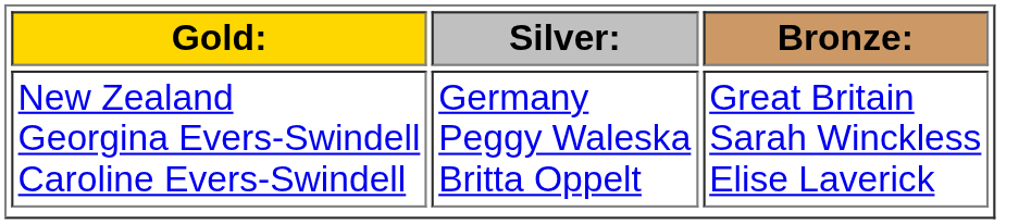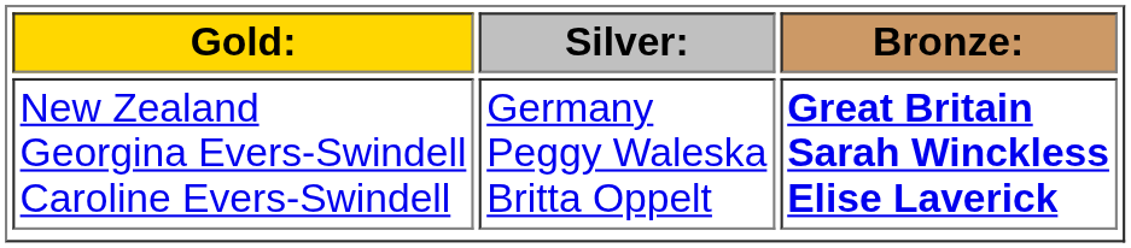New Zealand Georgina Evers-Swindell Caroline Evers-Swindell | Bronze:: normal -> bold
